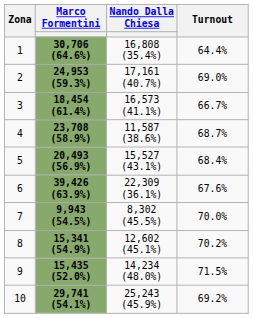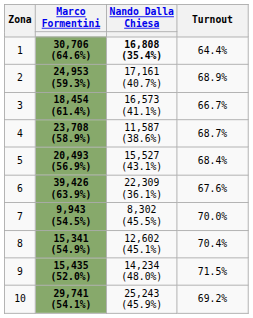1 | Nando Dalla Chiesa: normal -> bold
2 | Turnout: 69.0% -> 68.9%
8 | Turnout: 70.2% -> 70.4%
